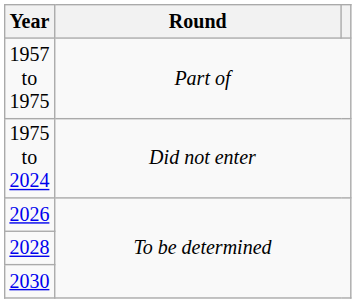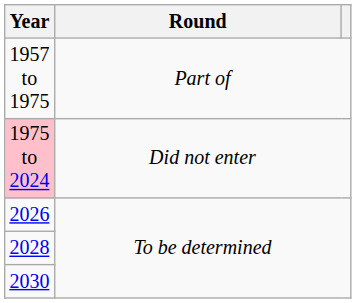1975 to 2024 | Year: no background -> pink background
